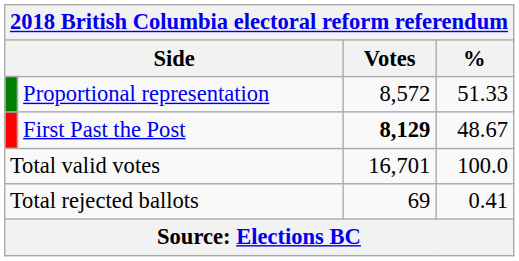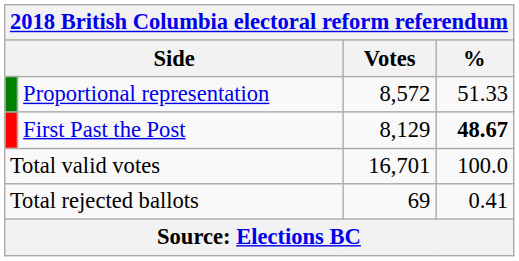First Past the Post | Votes: bold -> normal
First Past the Post | %: normal -> bold
